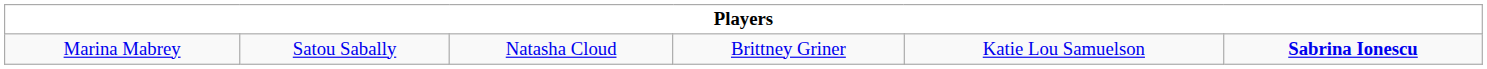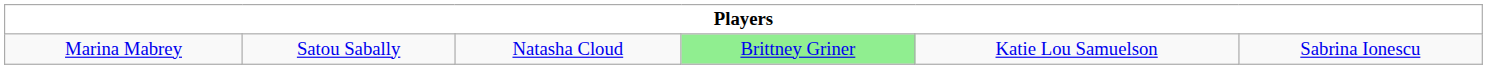Marina Mabrey | column 4: no background -> lightgreen background
Marina Mabrey | column 6: bold -> normal
